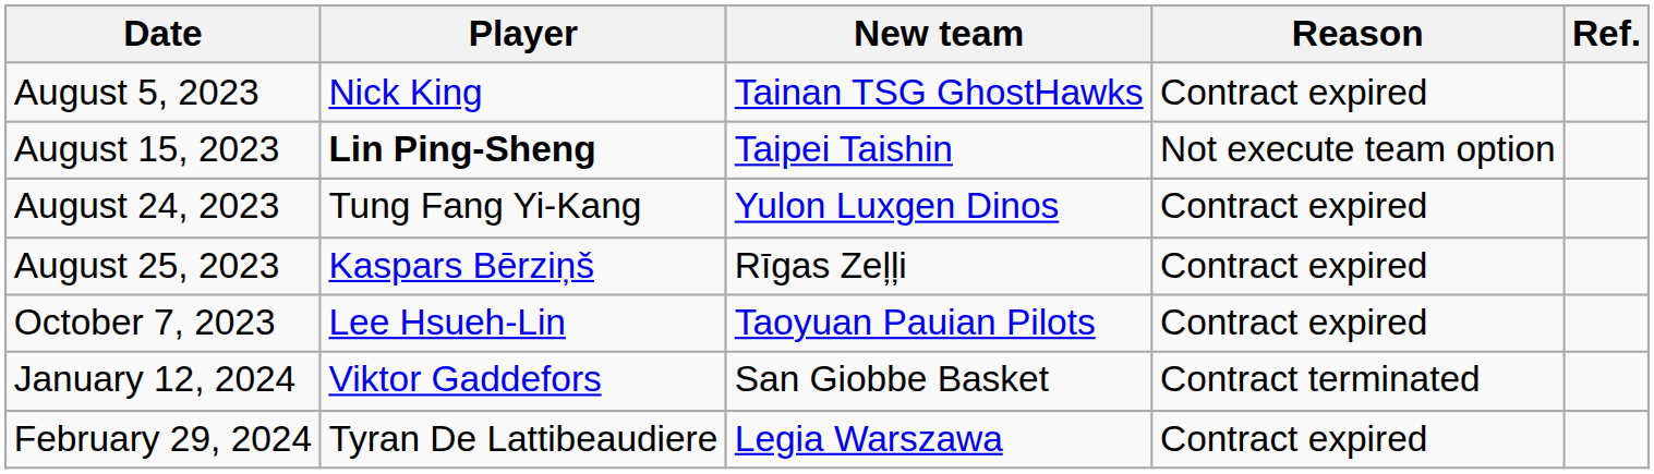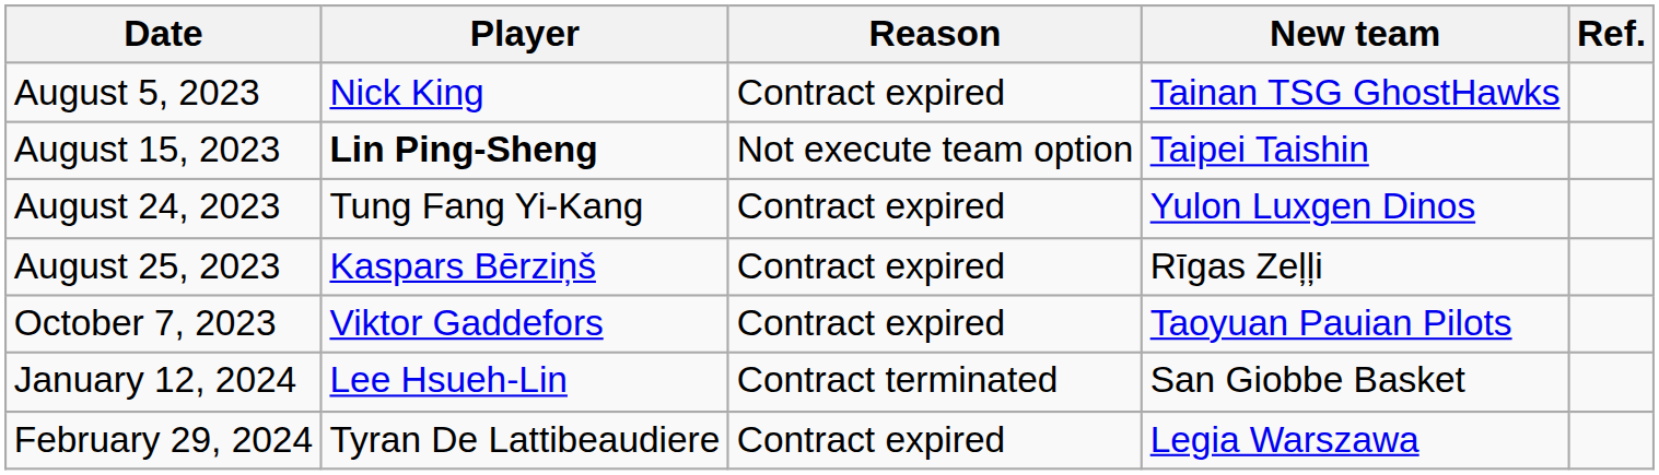columns swapped: Reason <-> New team
October 7, 2023 | Player: Lee Hsueh-Lin -> Viktor Gaddefors
January 12, 2024 | Player: Viktor Gaddefors -> Lee Hsueh-Lin
